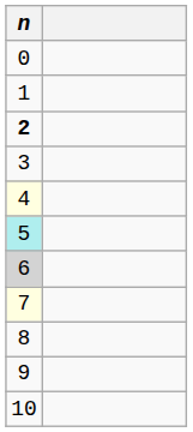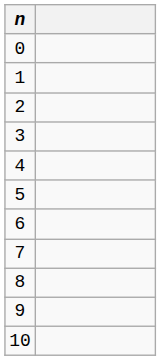2 | n: bold -> normal
4 | n: lightyellow background -> no background
5 | n: paleturquoise background -> no background
6 | n: lightgrey background -> no background
7 | n: lightyellow background -> no background
